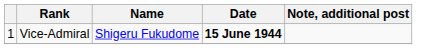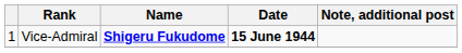Vice-Admiral | Name: normal -> bold
